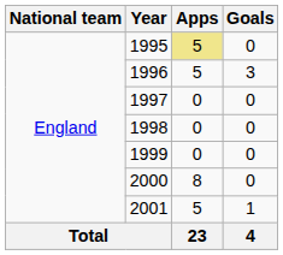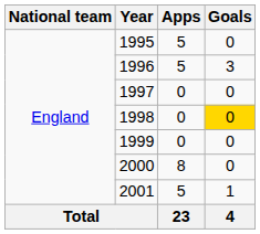1995 | Apps: khaki background -> no background
1998 | Goals: no background -> gold background
